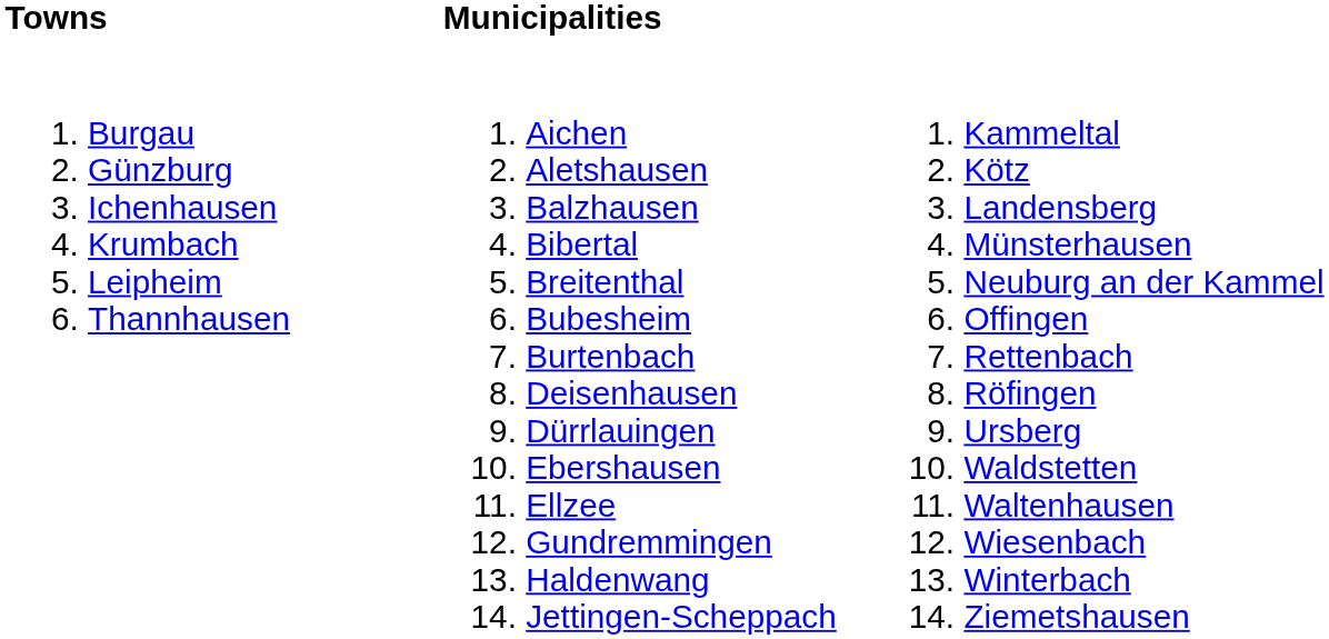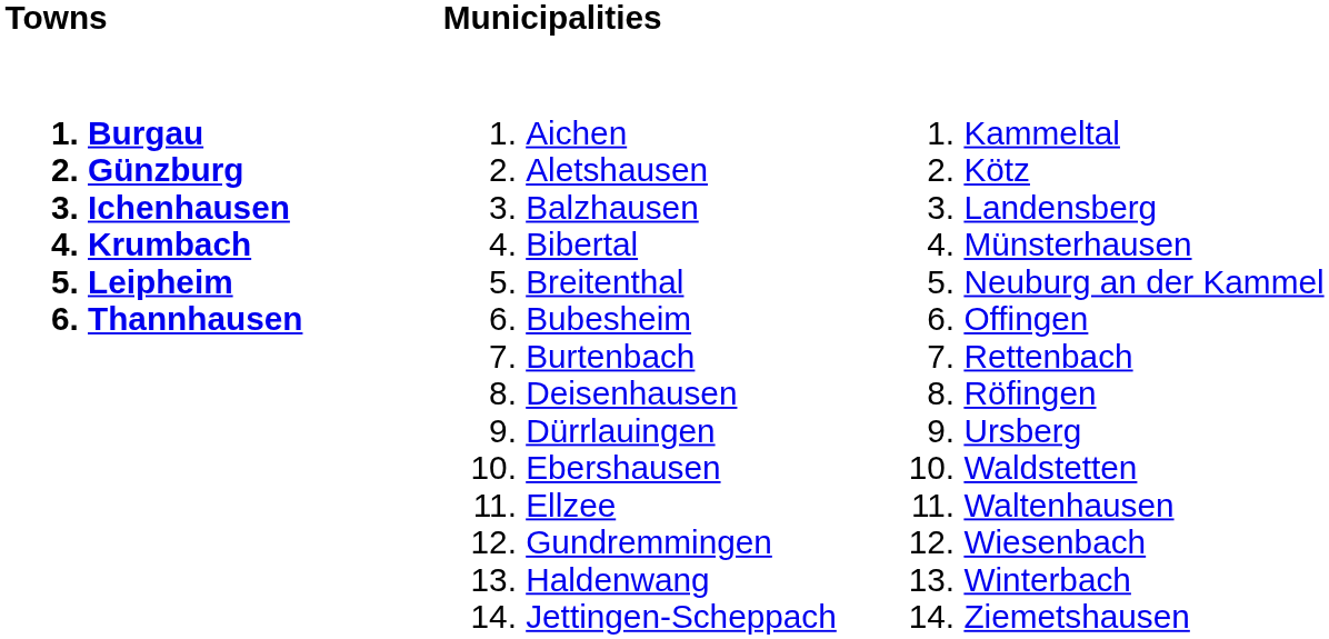Burgau Günzburg Ichenhausen Krumbach Leipheim Thannhausen | Towns: normal -> bold
